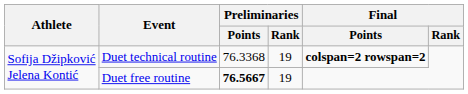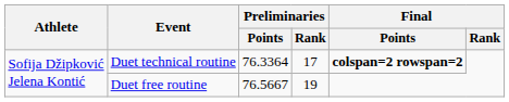Duet technical routine | Preliminaries / Points: 76.3368 -> 76.3364
Duet technical routine | Preliminaries / Rank: 19 -> 17
Duet free routine | Preliminaries / Points: bold -> normal
